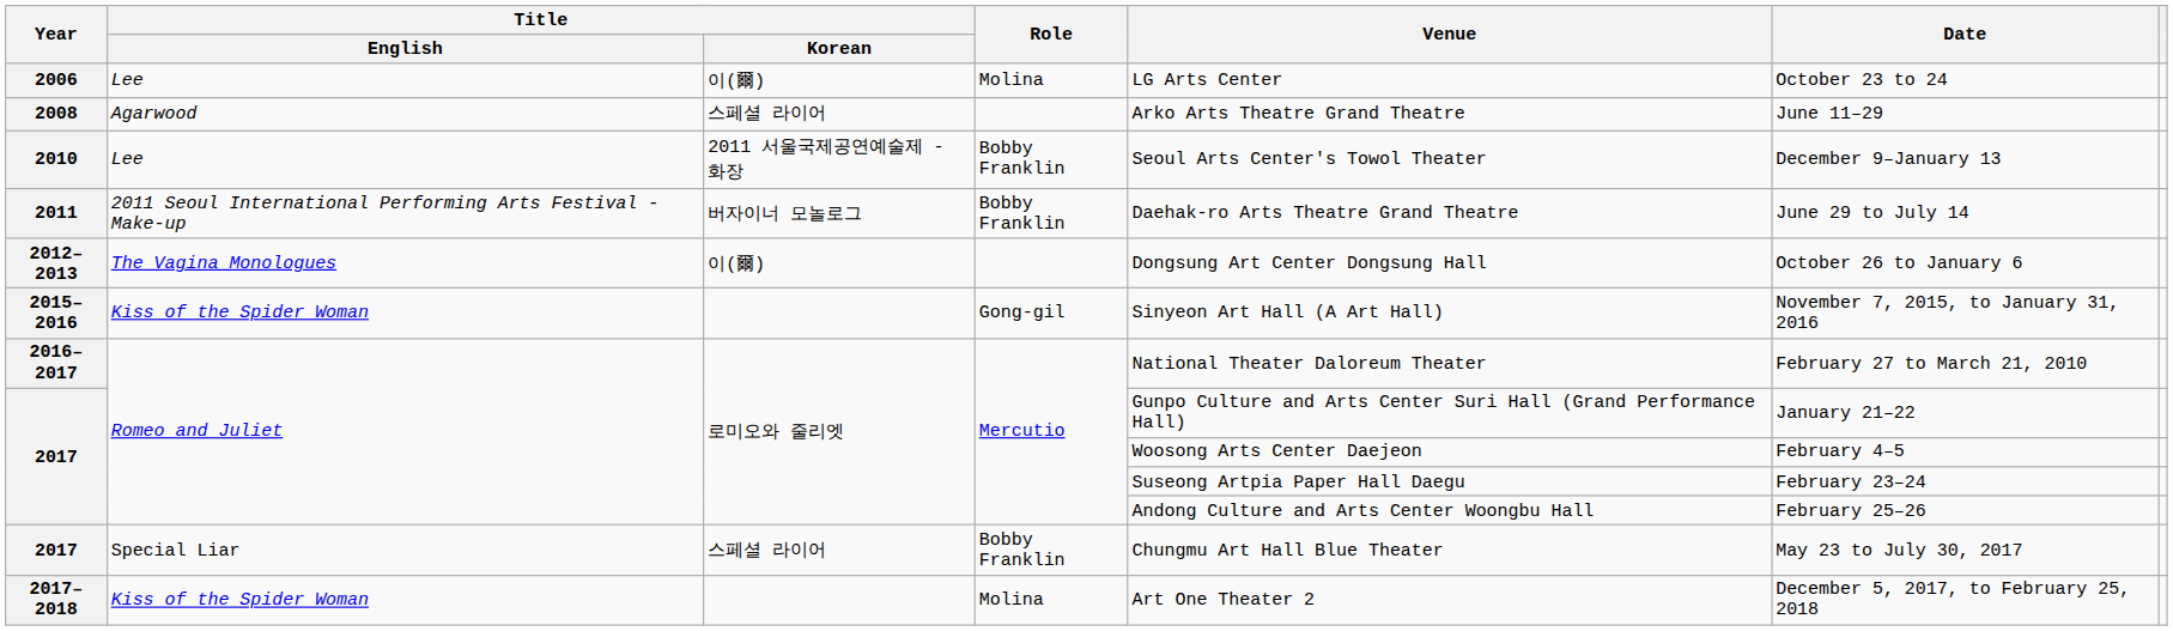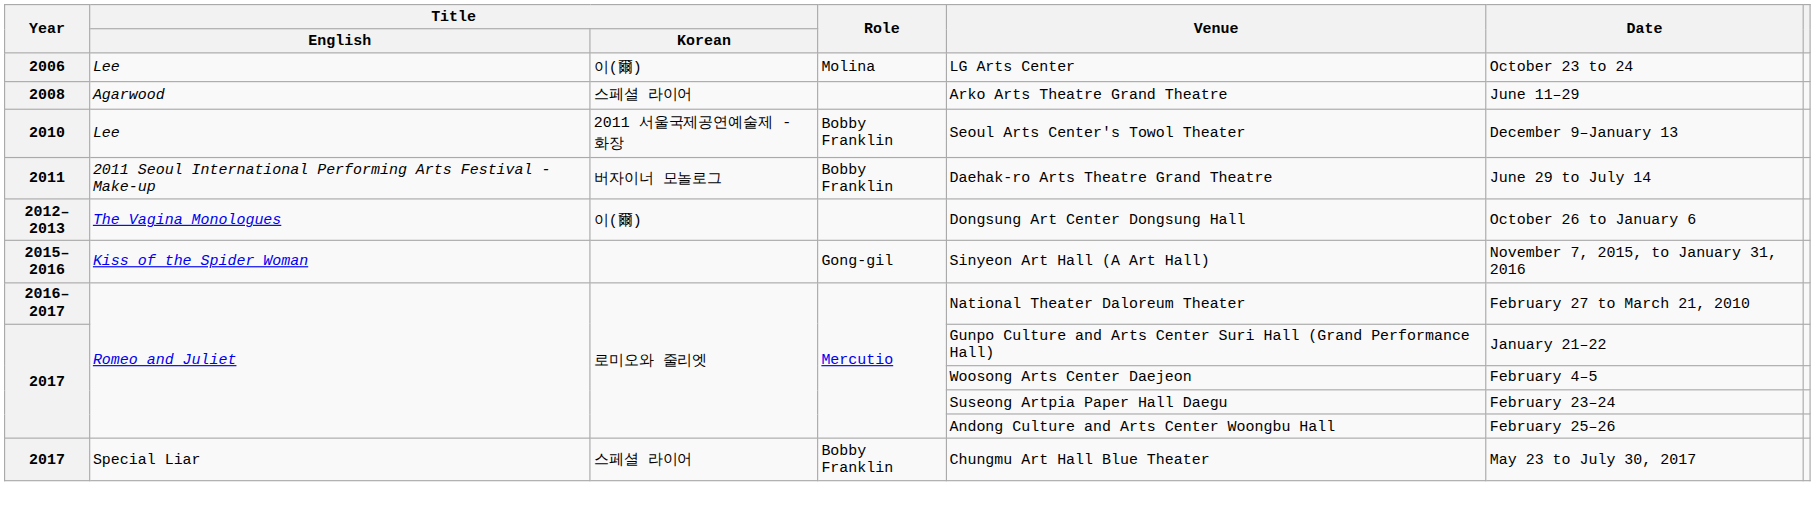- row: 2017–2018 | Kiss of the Spider Woman | Molina | Art One Theater 2 | December 5, 2017, to February 25, 2018
